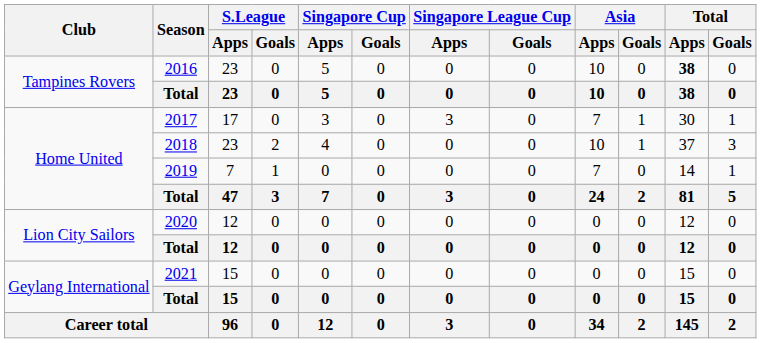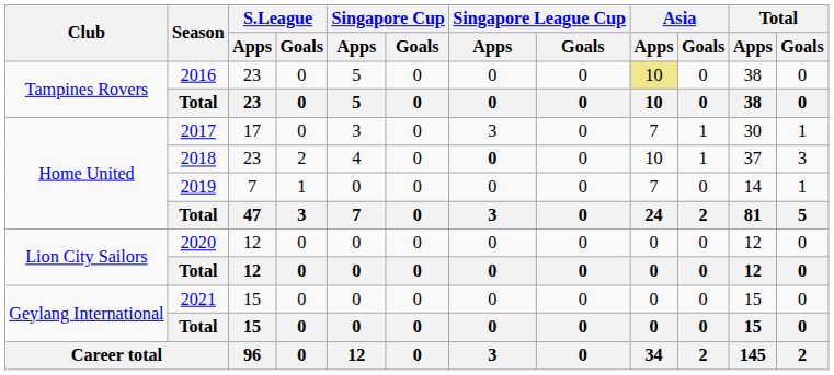2016 | Asia / Apps: no background -> khaki background
2016 | Total / Apps: bold -> normal
2018 | Singapore League Cup / Apps: normal -> bold
